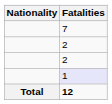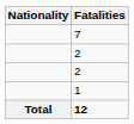row 5 | Fatalities: lavender background -> no background
